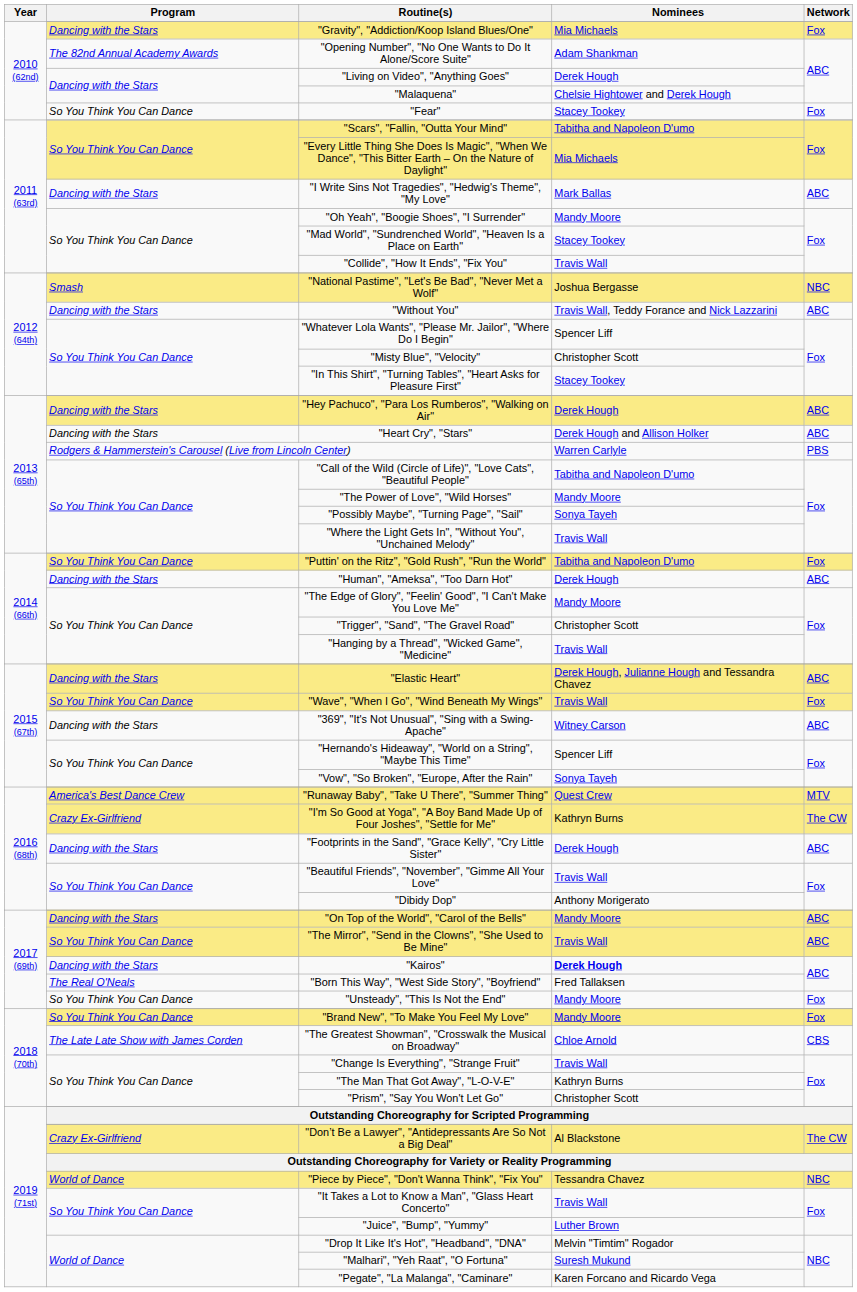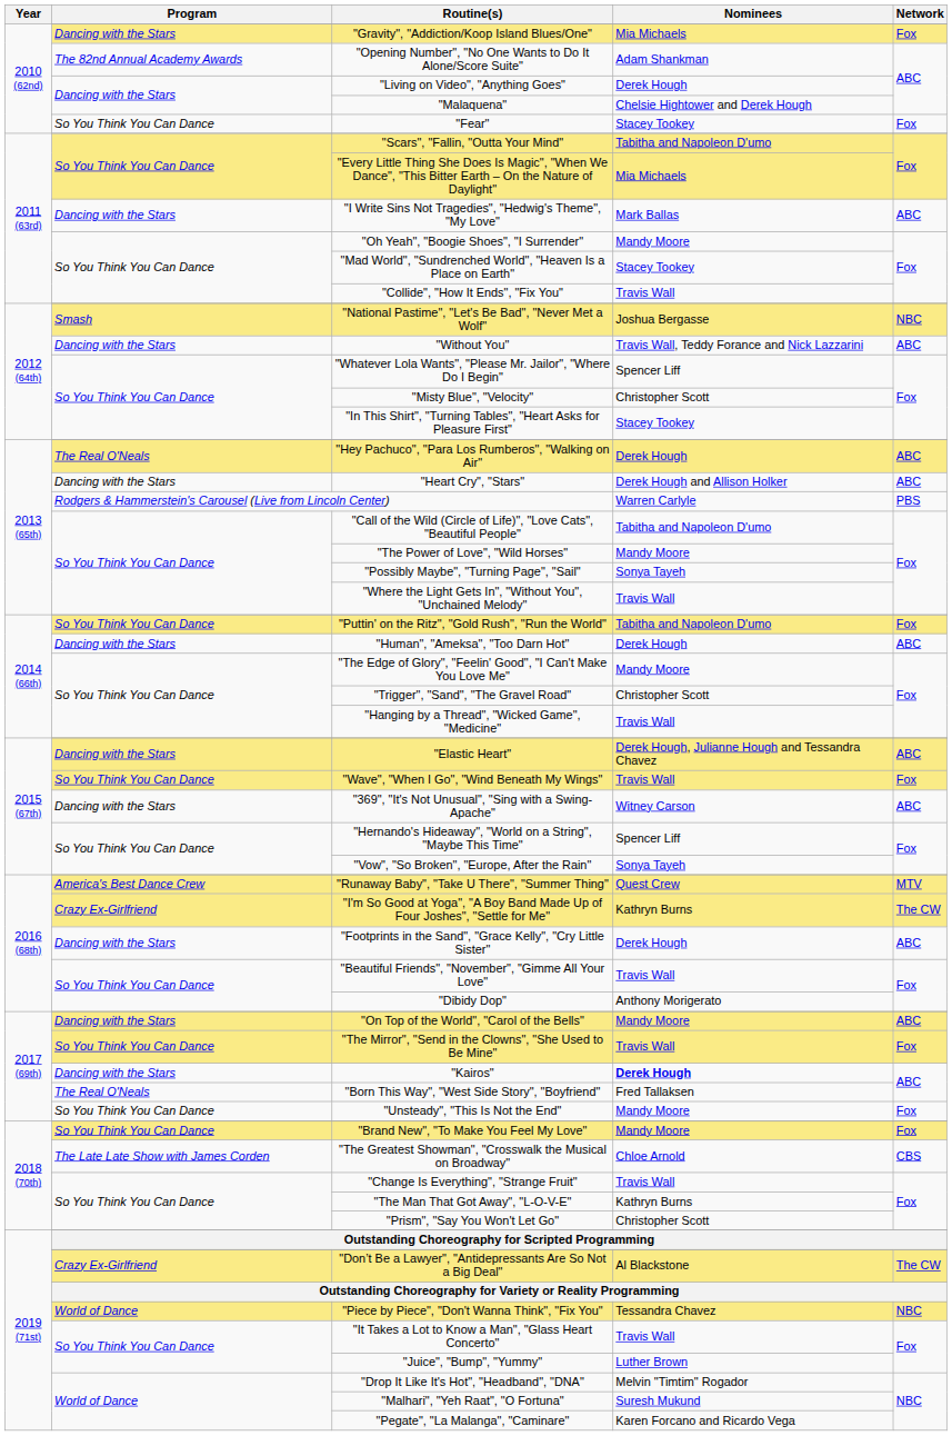"Hey Pachuco", "Para Los Rumberos", "Walking on Air" | Program: Dancing with the Stars -> The Real O'Neals
"The Mirror", "Send in the Clowns", "She Used to Be Mine" | Network: ABC -> Fox
